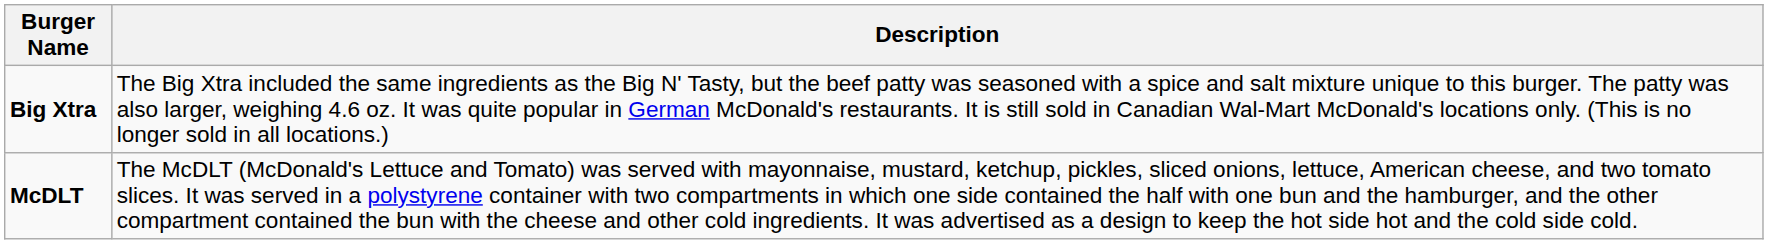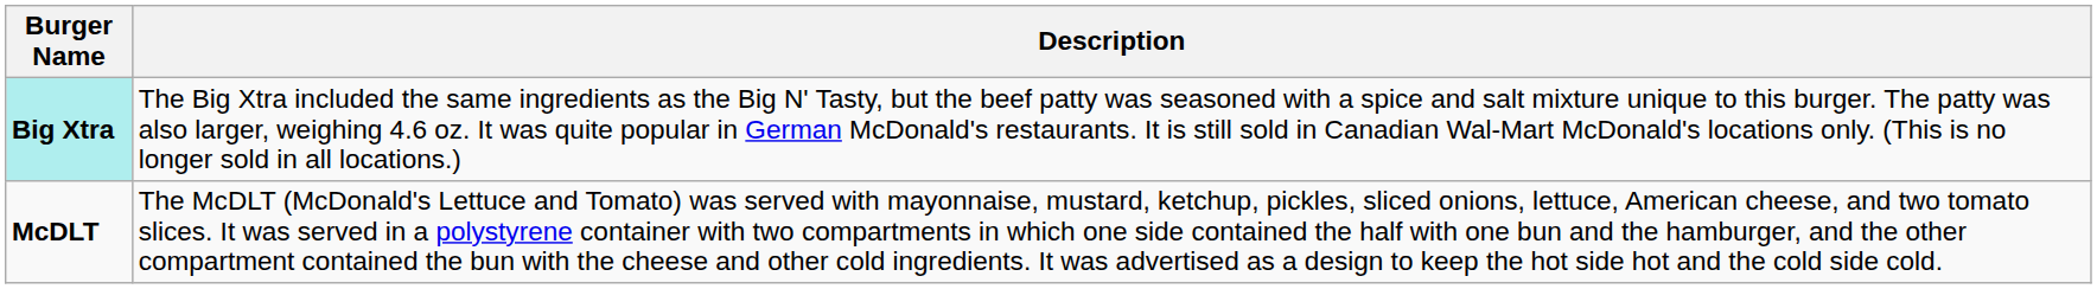Big Xtra | Burger Name: no background -> paleturquoise background
